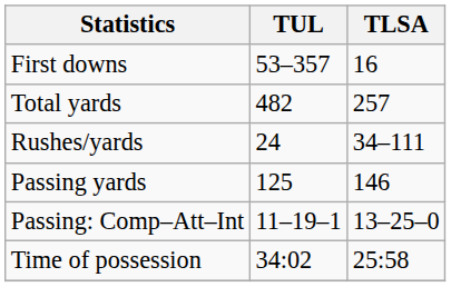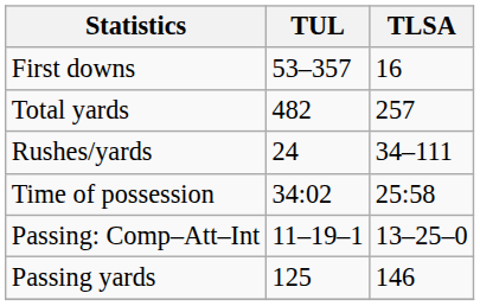rows swapped: Passing yards <-> Time of possession
